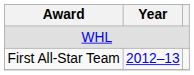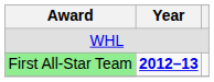First All-Star Team | Award: no background -> lightgreen background
First All-Star Team | Year: normal -> bold
